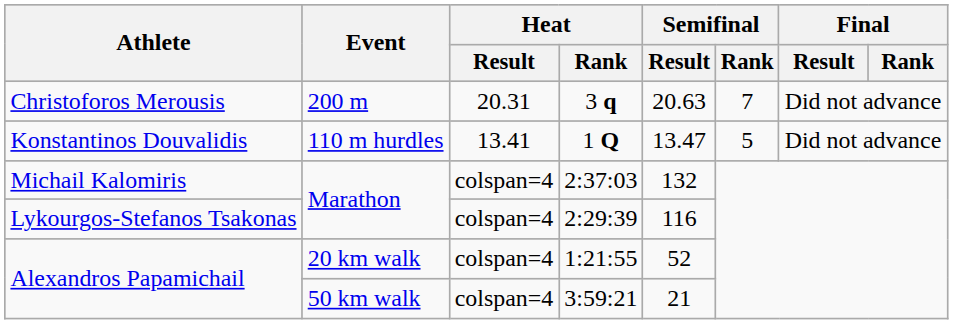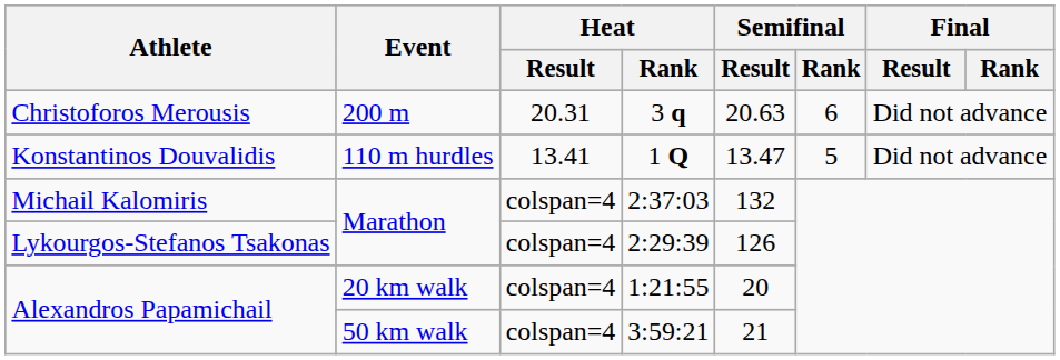3 q | Semifinal / Rank: 7 -> 6
2:29:39 | Semifinal / Result: 116 -> 126
1:21:55 | Semifinal / Result: 52 -> 20
